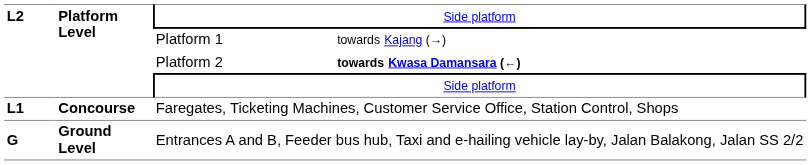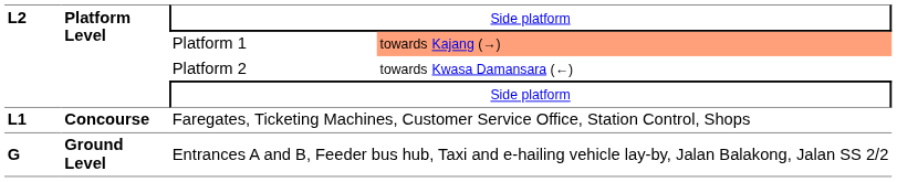Platform 1 | column 4: no background -> lightsalmon background
Platform 2 | column 4: bold -> normal
